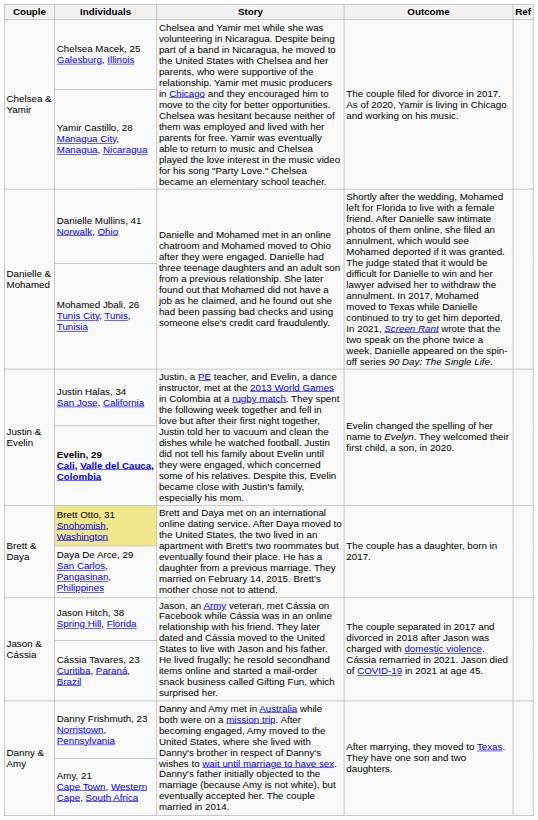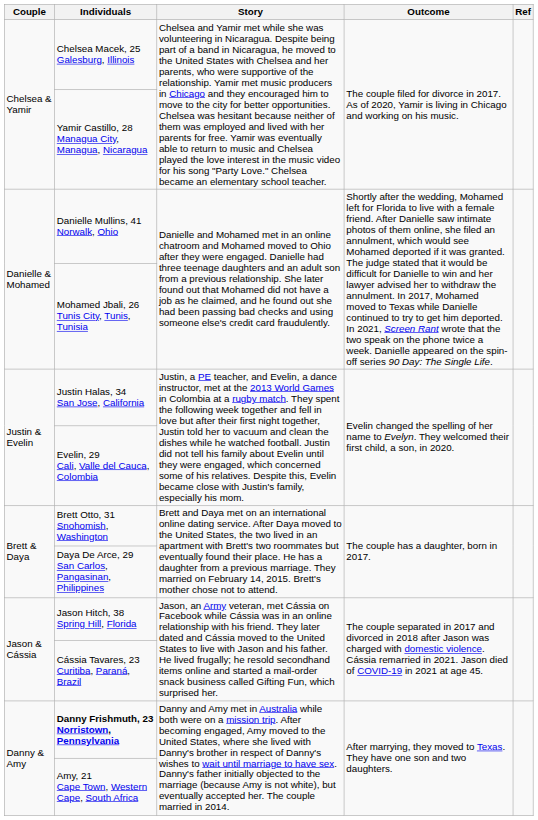Evelin, 29 Cali, Valle del Cauca, Colombia | Individuals: bold -> normal
Brett Otto, 31 Snohomish, Washington | Individuals: khaki background -> no background
Danny Frishmuth, 23 Norristown, Pennsylvania | Individuals: normal -> bold
